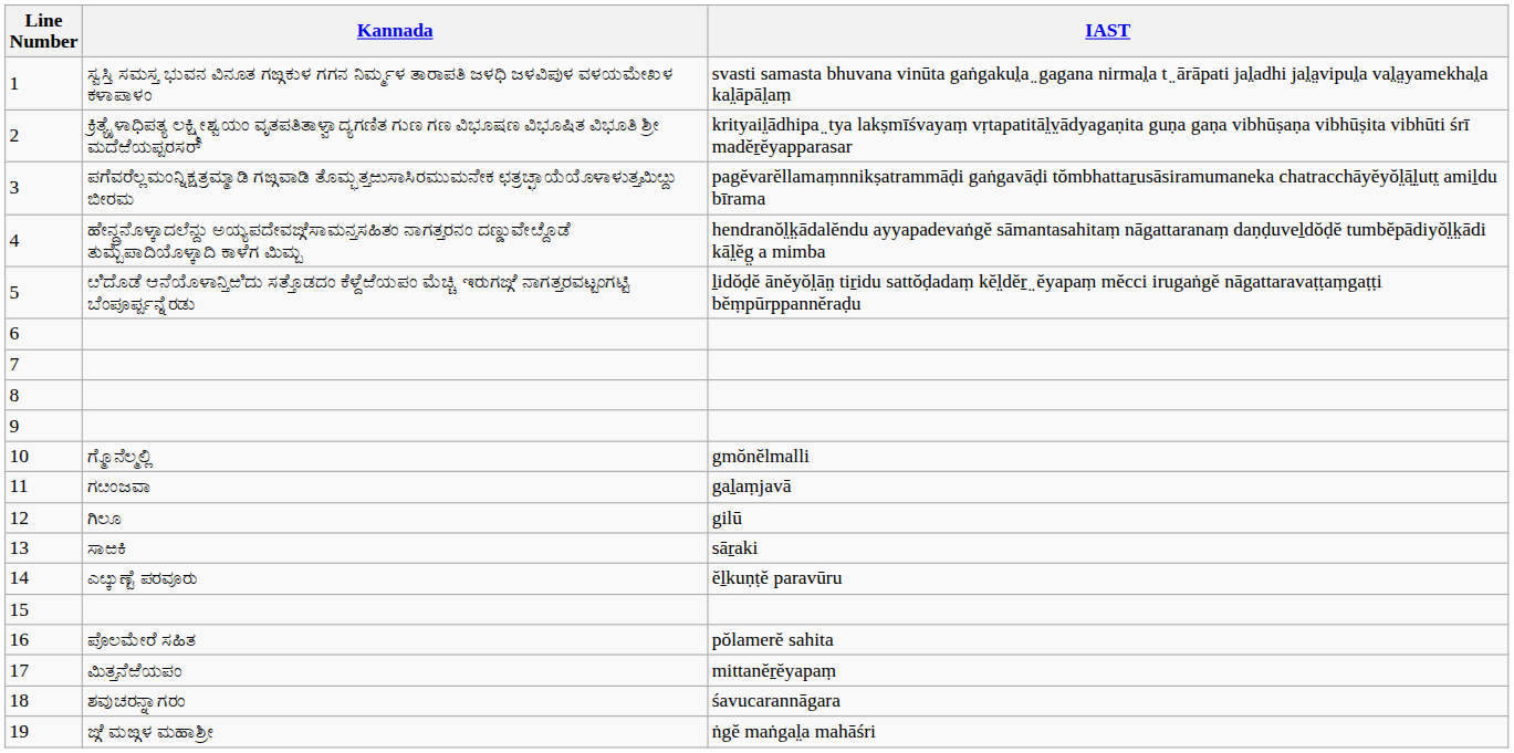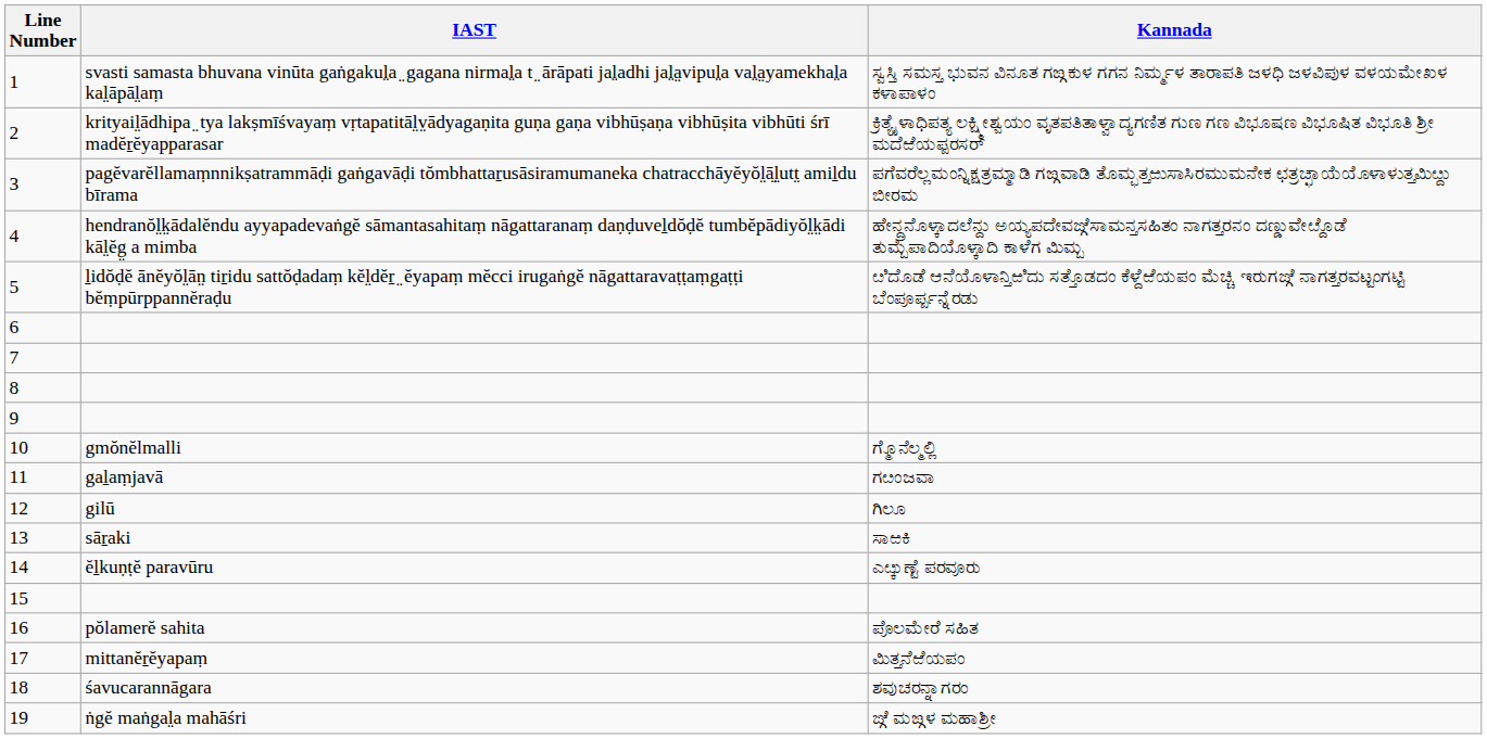columns swapped: Kannada <-> IAST
